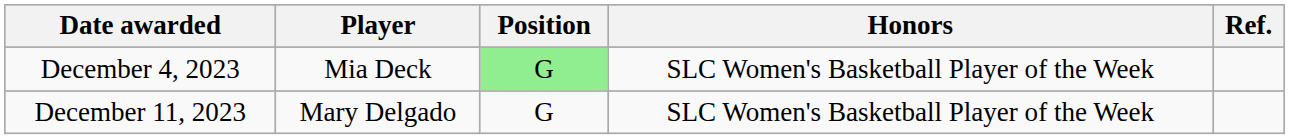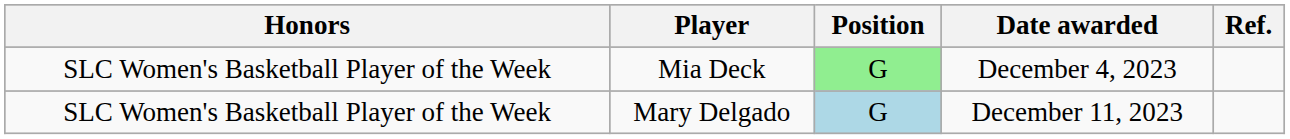columns swapped: Honors <-> Date awarded
Mary Delgado | Position: no background -> lightblue background
